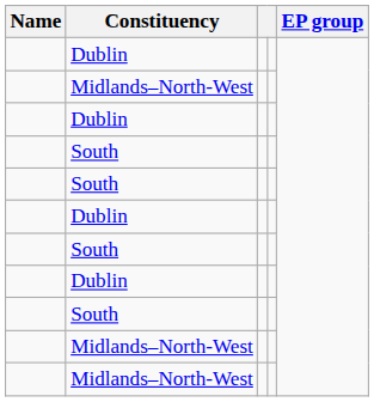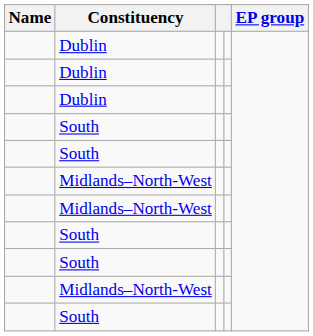row 3 | Constituency: Midlands–North-West -> Dublin
row 7 | Constituency: Dublin -> Midlands–North-West
row 8 | Constituency: South -> Midlands–North-West
row 9 | Constituency: Dublin -> South
row 12 | Constituency: Midlands–North-West -> South
